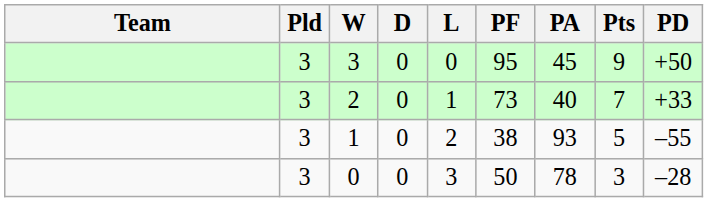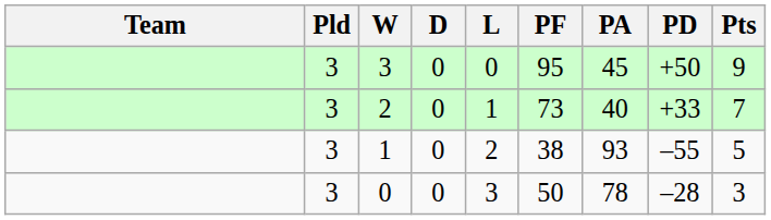columns swapped: PD <-> Pts
